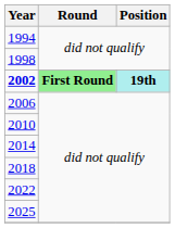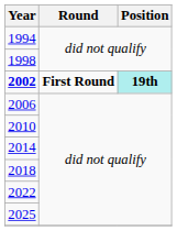2002 | Round: lightgreen background -> no background
